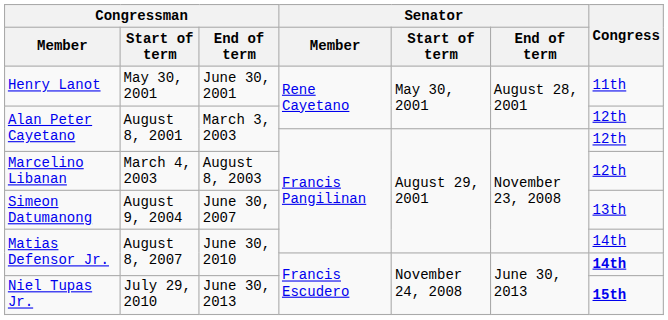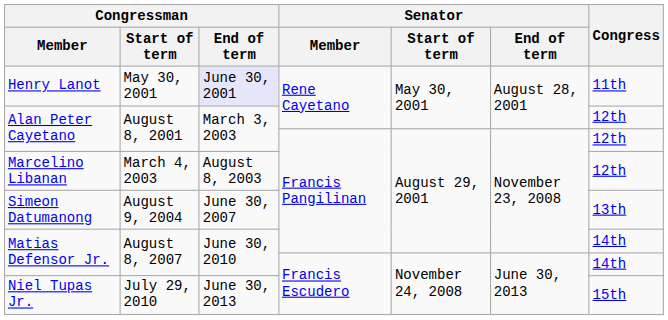Henry Lanot | Congressman / End of term: no background -> lavender background
Matias Defensor Jr. / Francis Escudero | Congress: bold -> normal
Niel Tupas Jr. | Congress: bold -> normal
